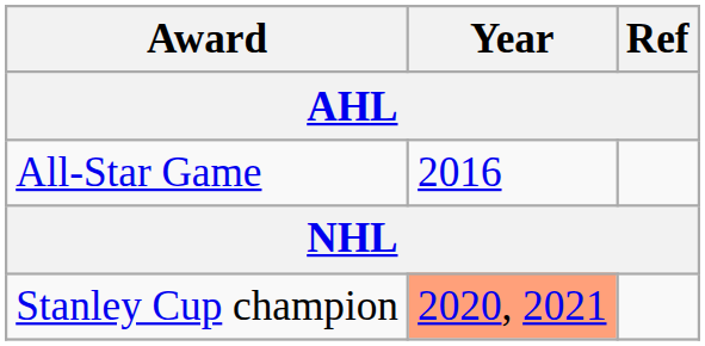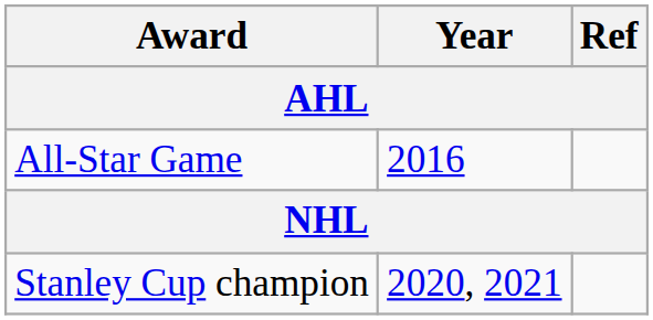Stanley Cup champion | Year: lightsalmon background -> no background
